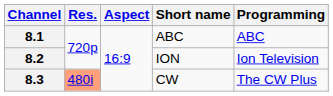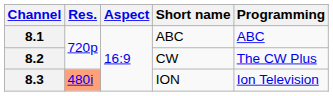8.2 | Short name: ION -> CW
8.2 | Programming: Ion Television -> The CW Plus
8.3 | Short name: CW -> ION
8.3 | Programming: The CW Plus -> Ion Television
